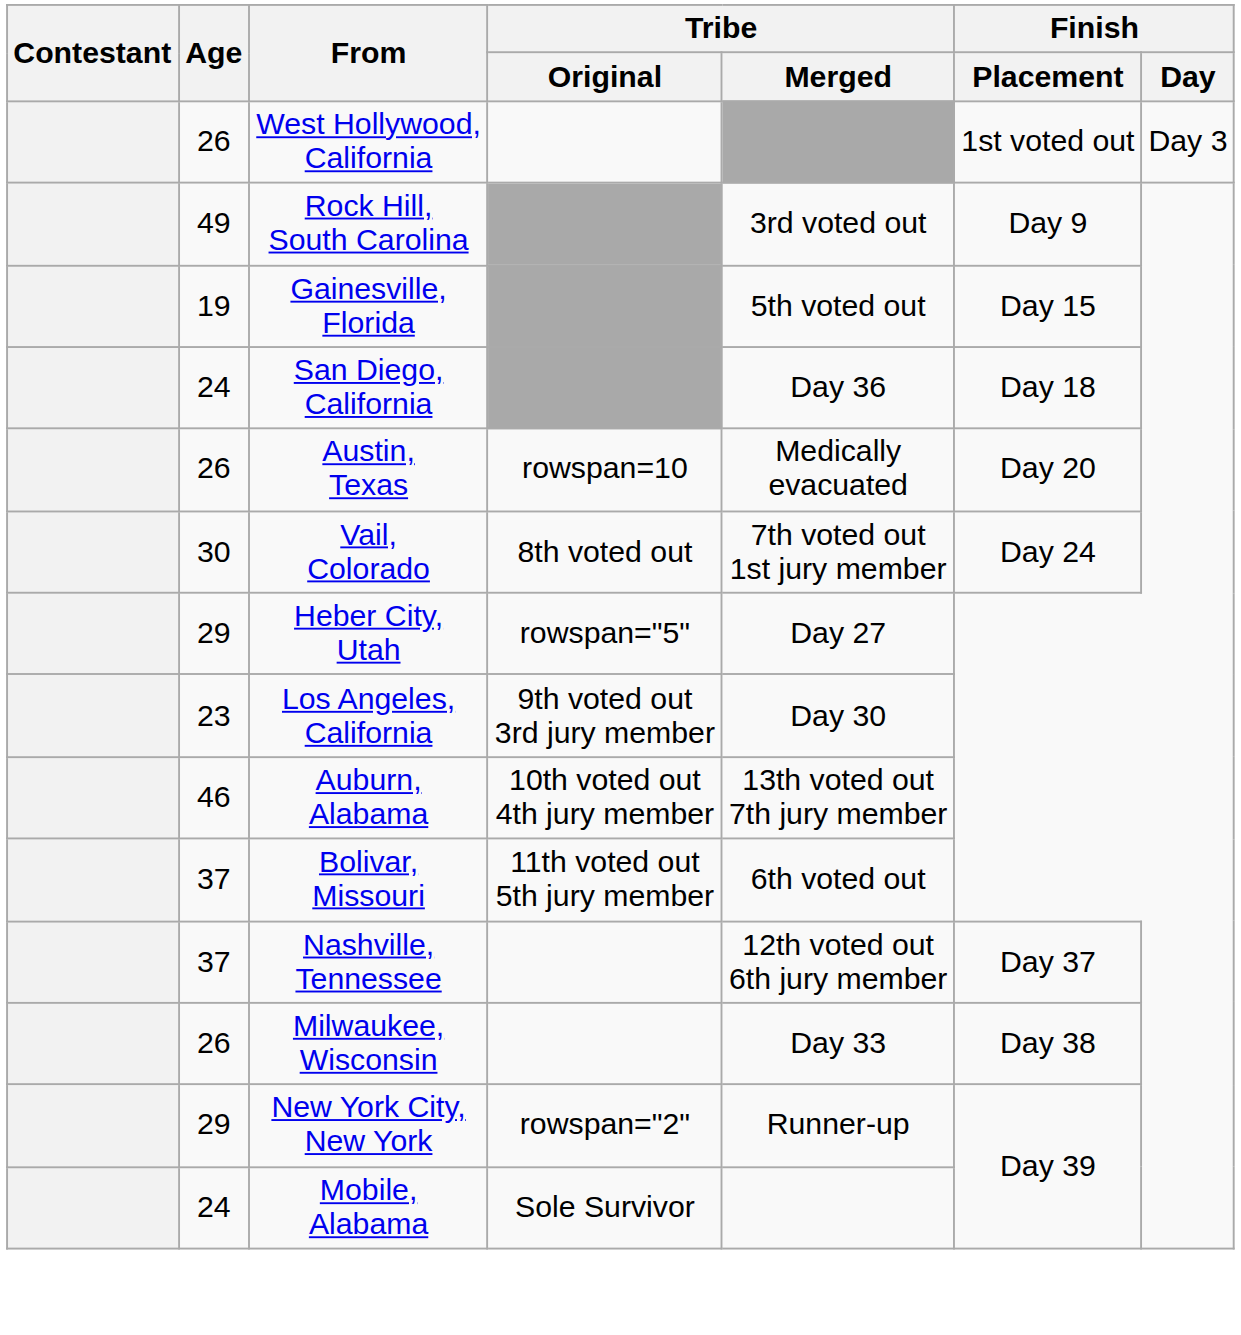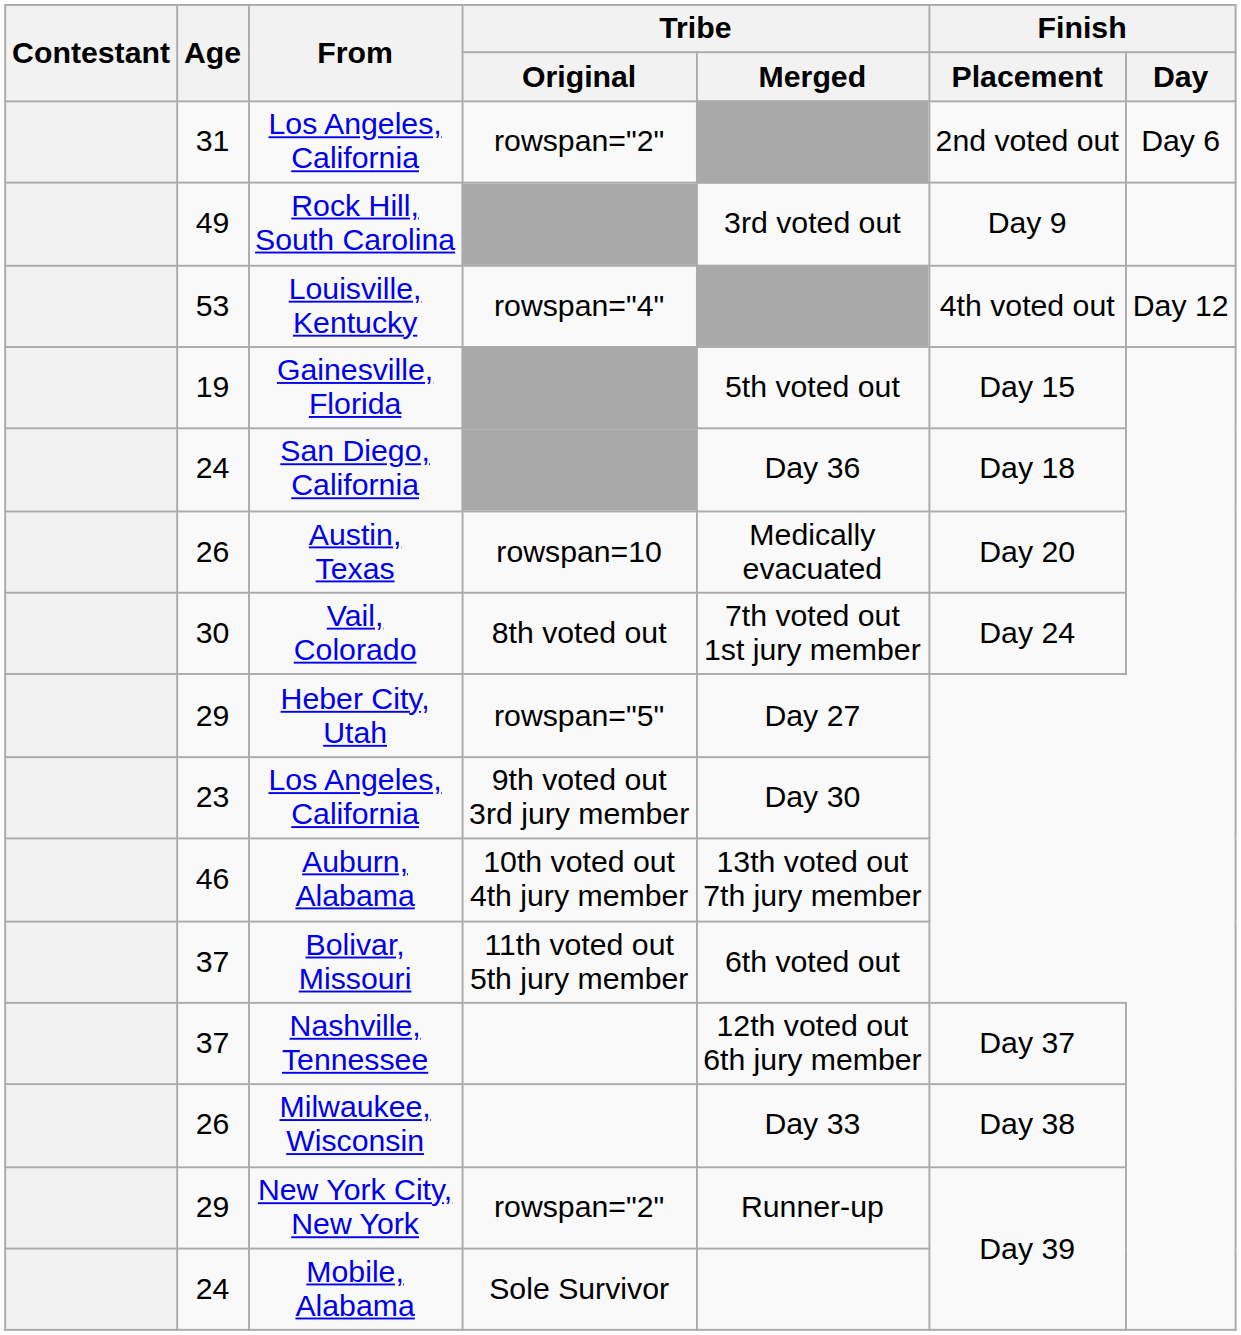- row: 26 | West Hollywood, California | 1st voted out | Day 3
+ row: 31 | Los Angeles, California | rowspan="2" | 2nd voted out | Day 6
+ row: 53 | Louisville, Kentucky | rowspan="4" | 4th voted out | Day 12
